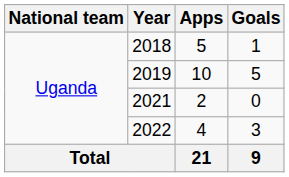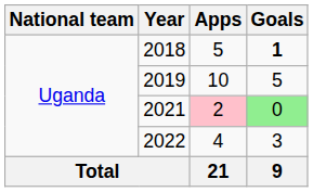2018 | Goals: normal -> bold
2021 | Apps: no background -> pink background
2021 | Goals: no background -> lightgreen background
